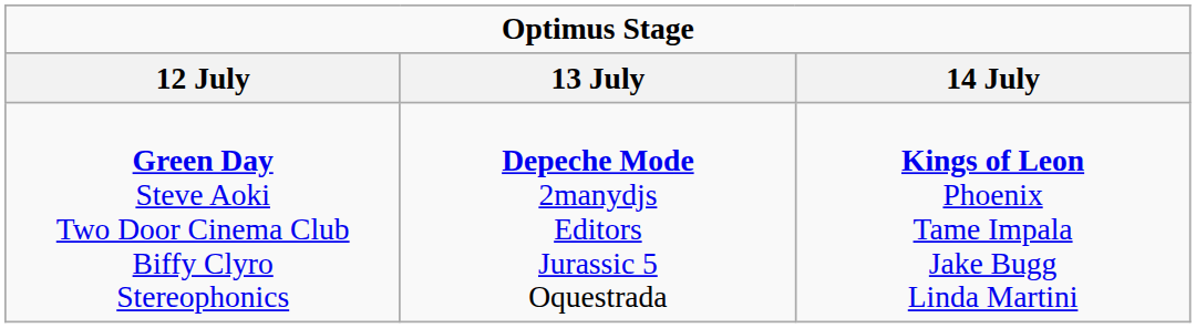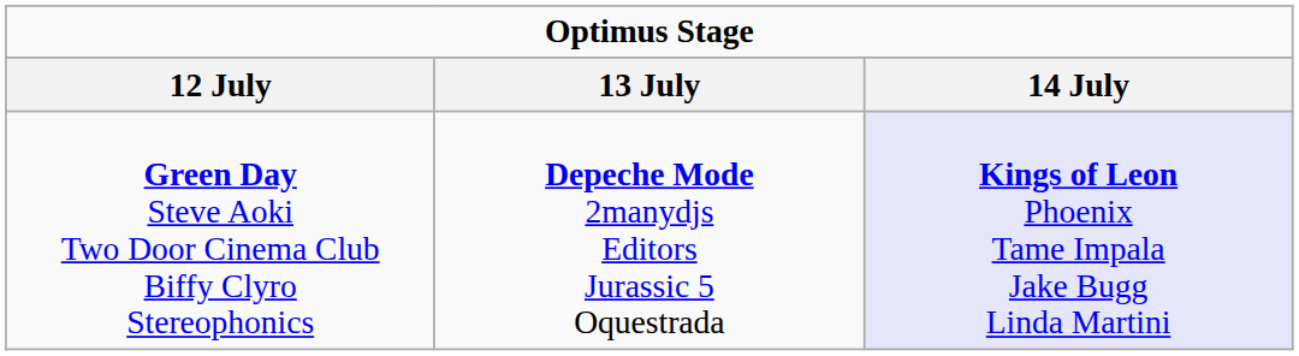row 3 | 14 July: no background -> lavender background
